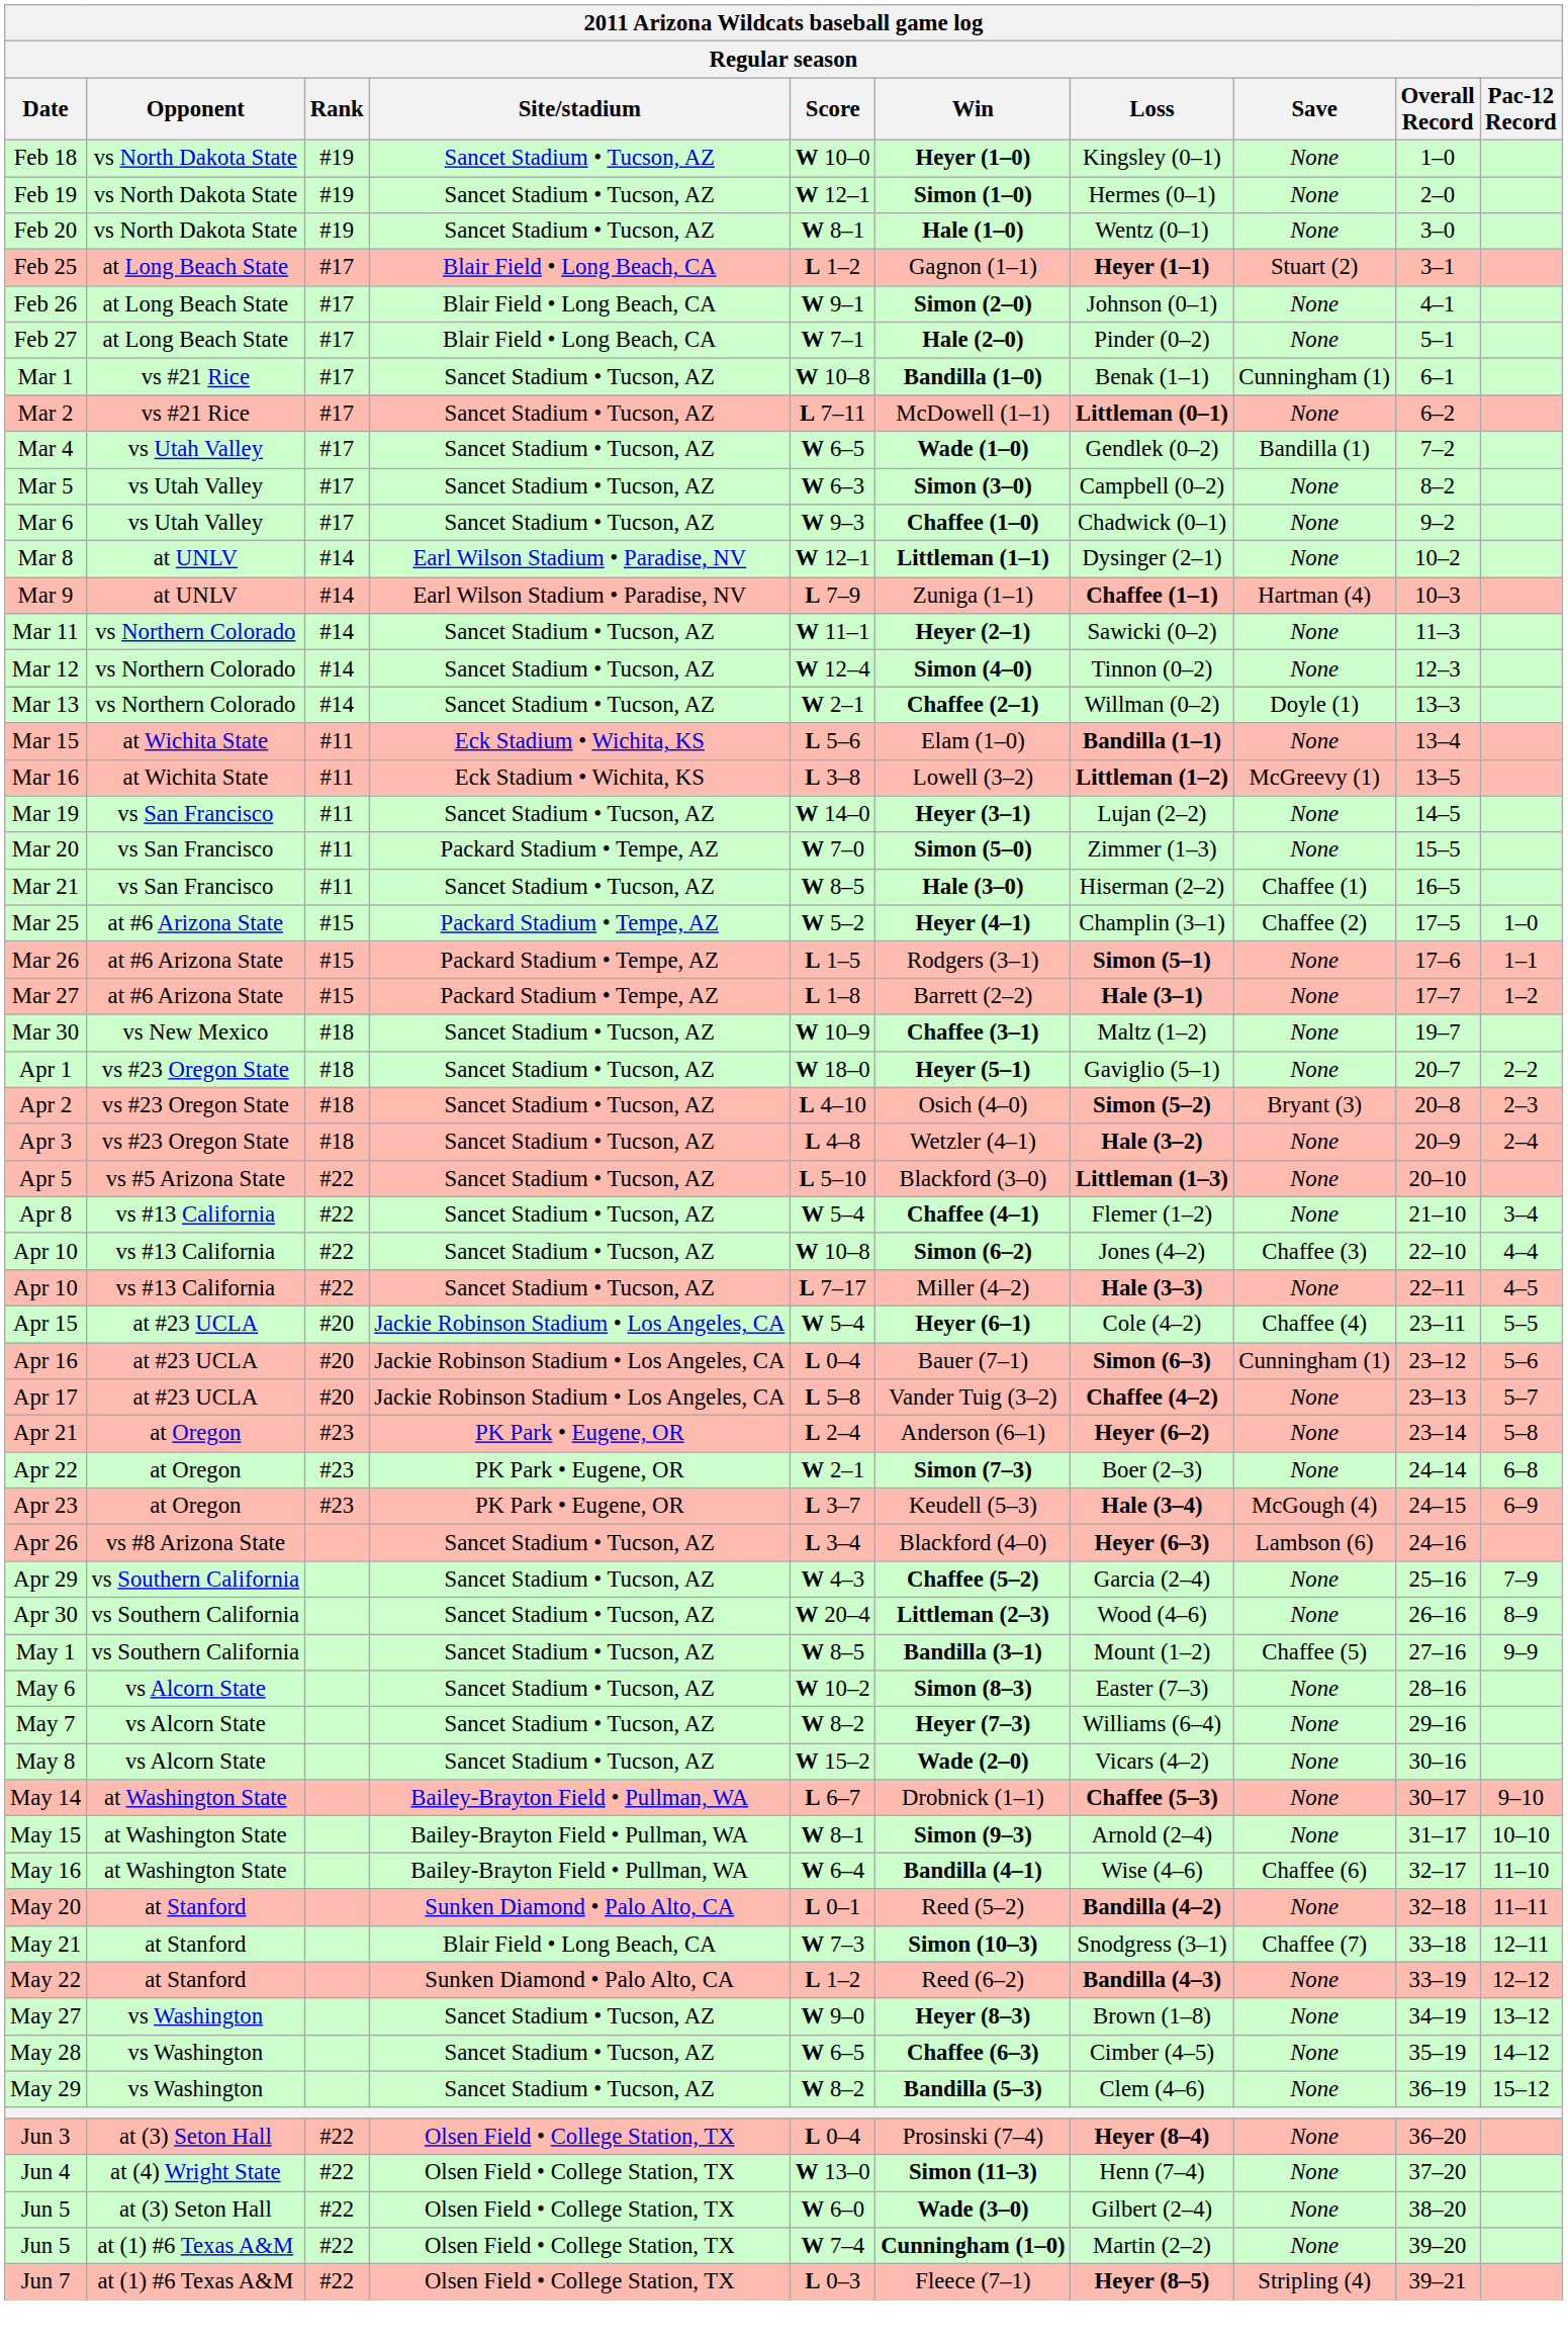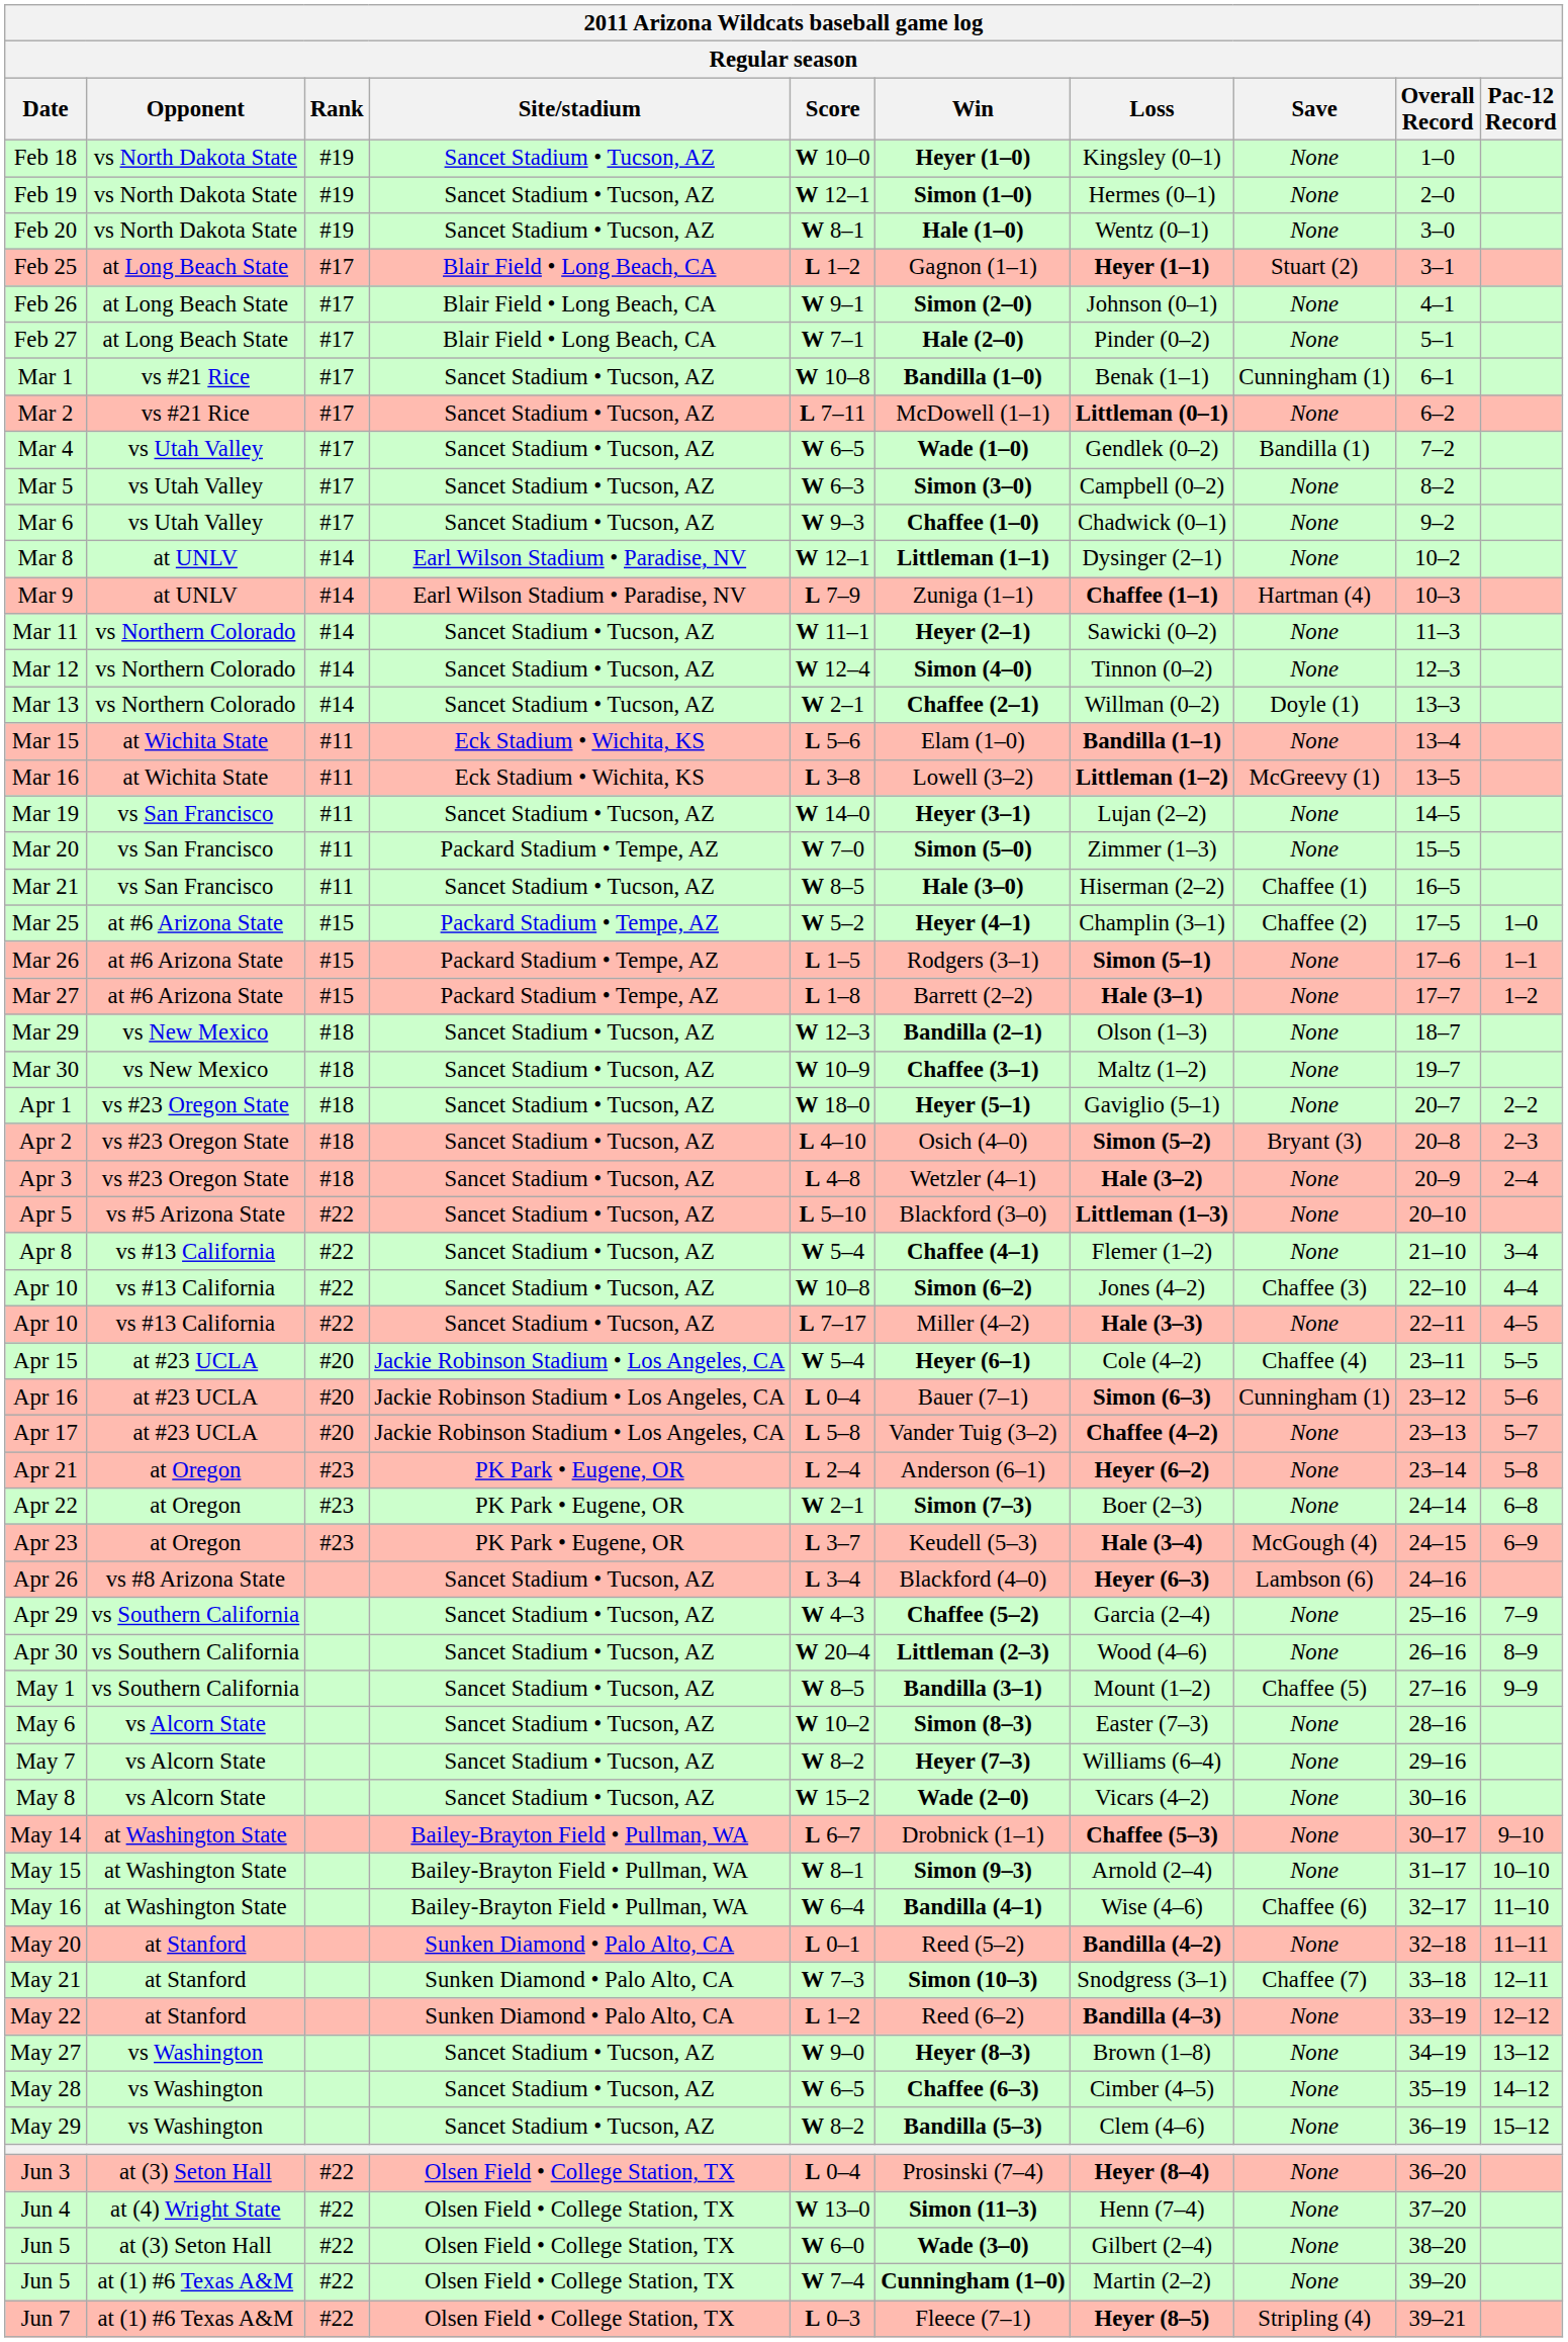+ row: Mar 29 | vs New Mexico | #18 | Sancet Stadium • Tucson, AZ | W 12–3 | Bandilla (2–1) | Olson (1–3) | None | 18–7
May 21 | Site/stadium: Blair Field • Long Beach, CA -> Sunken Diamond • Palo Alto, CA
